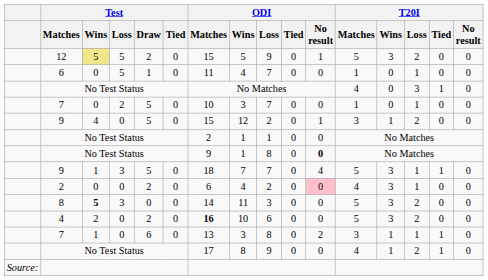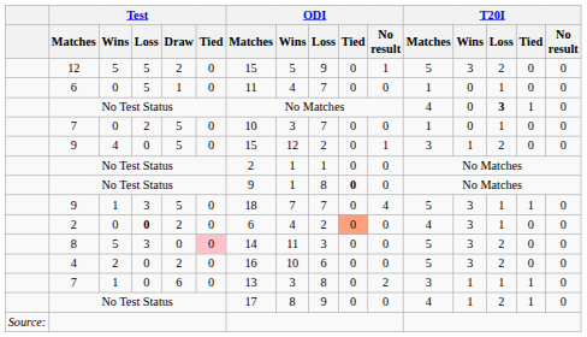row 3 | Test / Wins: khaki background -> no background
row 5 | T20I / Loss: normal -> bold
row 9 | ODI / Tied: normal -> bold
row 9 | ODI / No result: bold -> normal
row 11 | Test / Loss: normal -> bold
row 11 | ODI / Tied: no background -> lightsalmon background
row 11 | ODI / No result: pink background -> no background
row 12 | Test / Wins: bold -> normal
row 12 | Test / Tied: no background -> pink background
row 13 | ODI / Matches: bold -> normal
